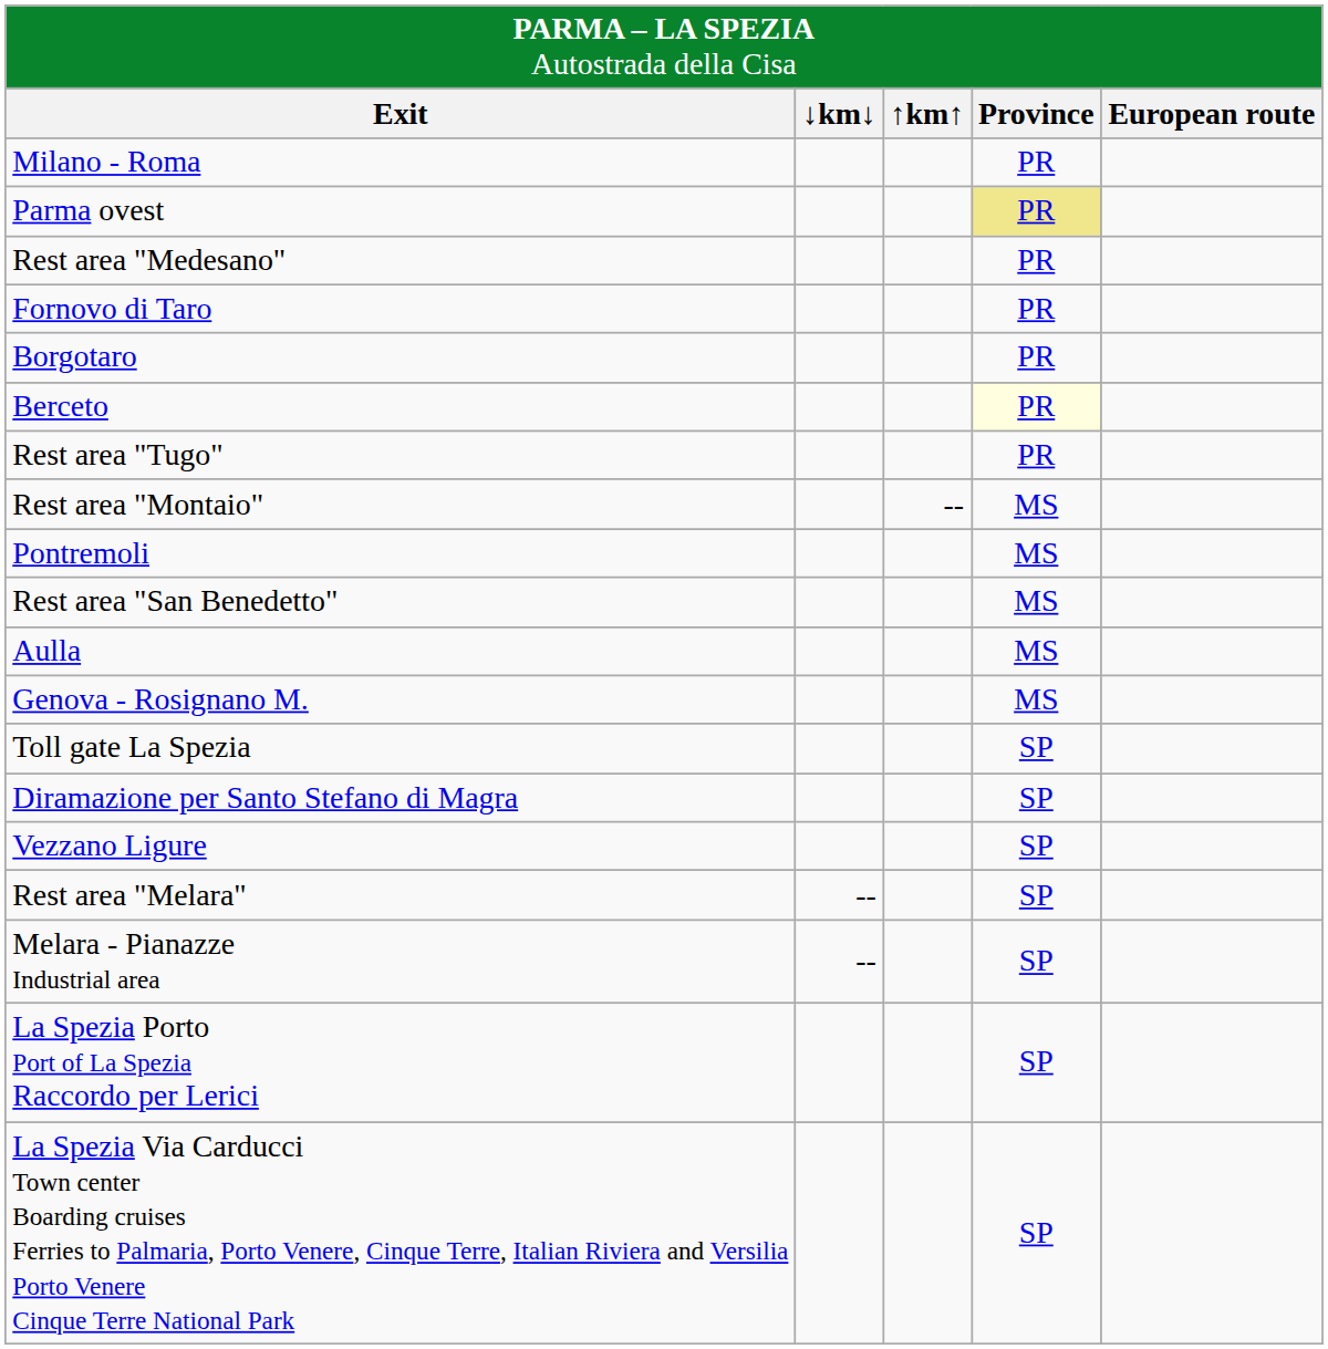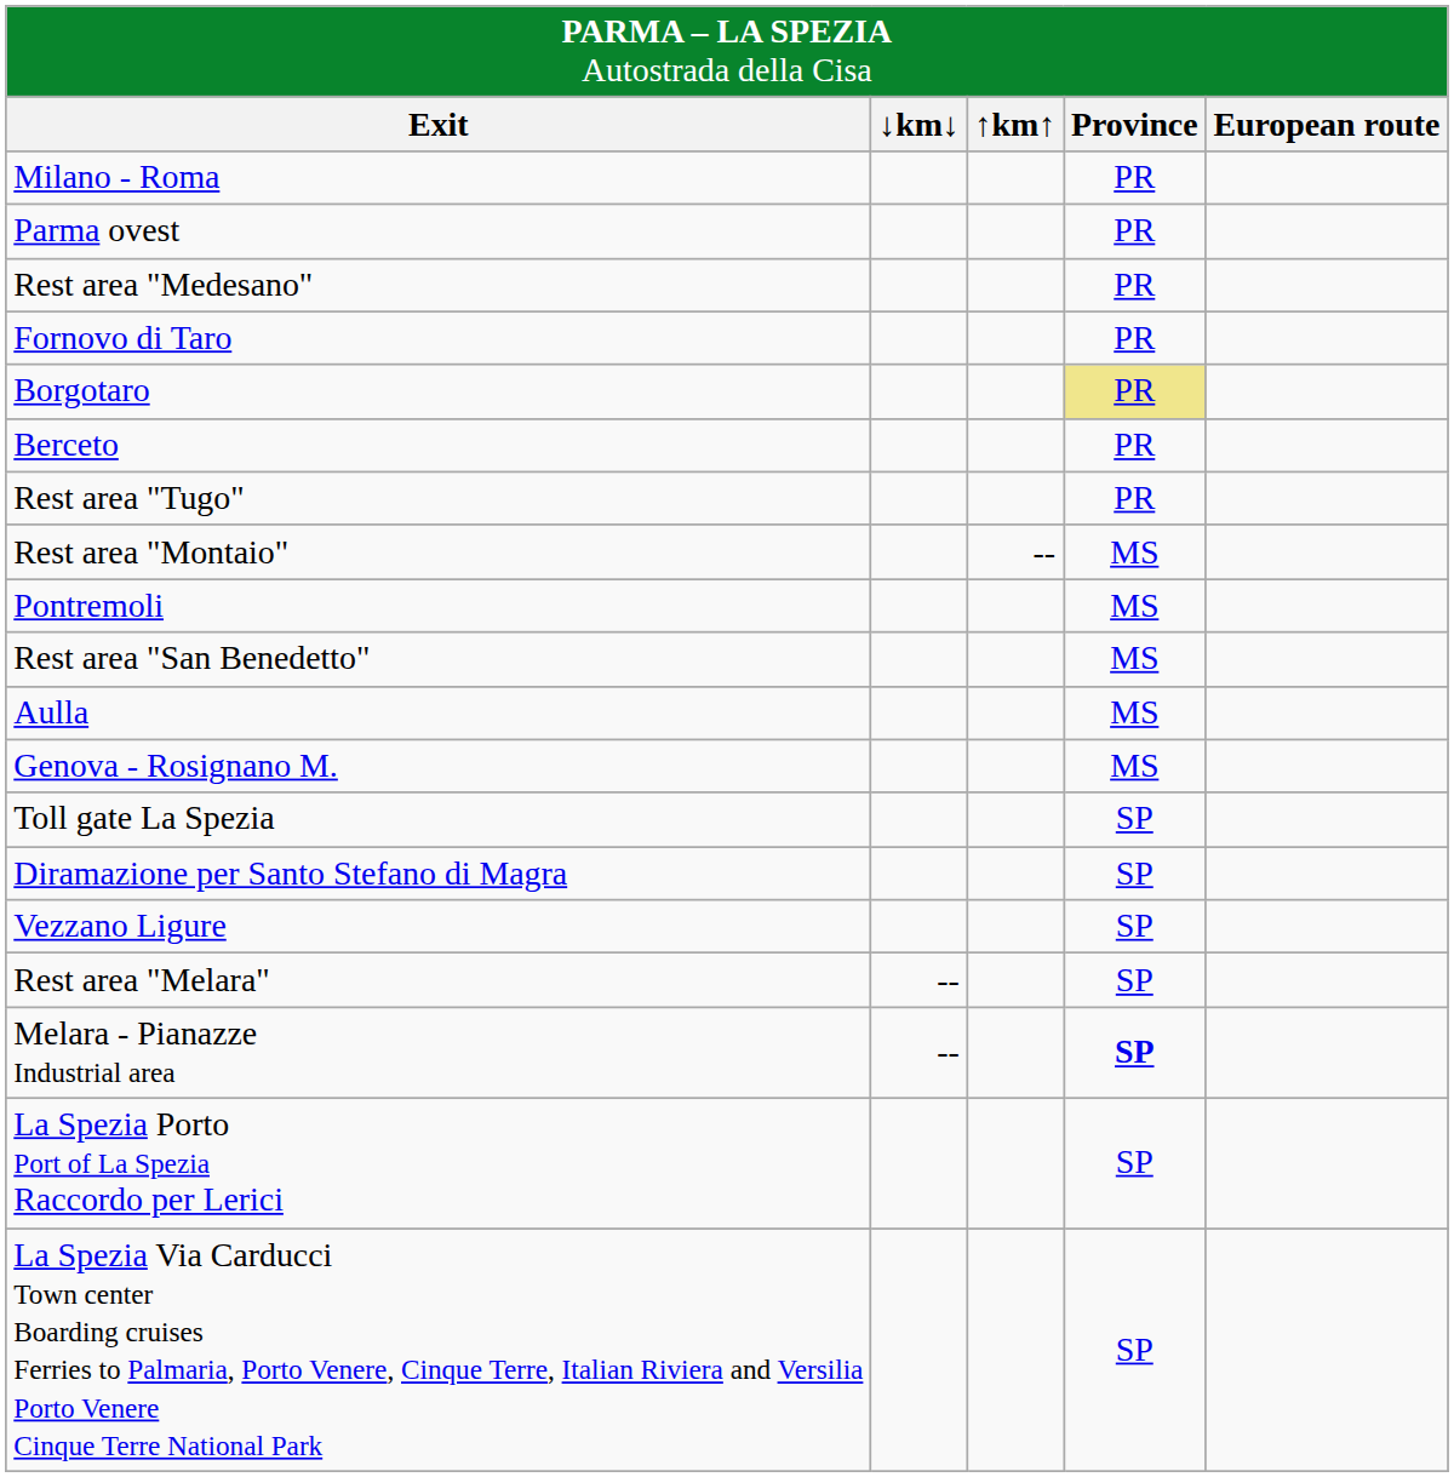Parma ovest | column 4: khaki background -> no background
Borgotaro | column 4: no background -> khaki background
Berceto | column 4: lightyellow background -> no background
Melara - Pianazze Industrial area | column 4: normal -> bold
